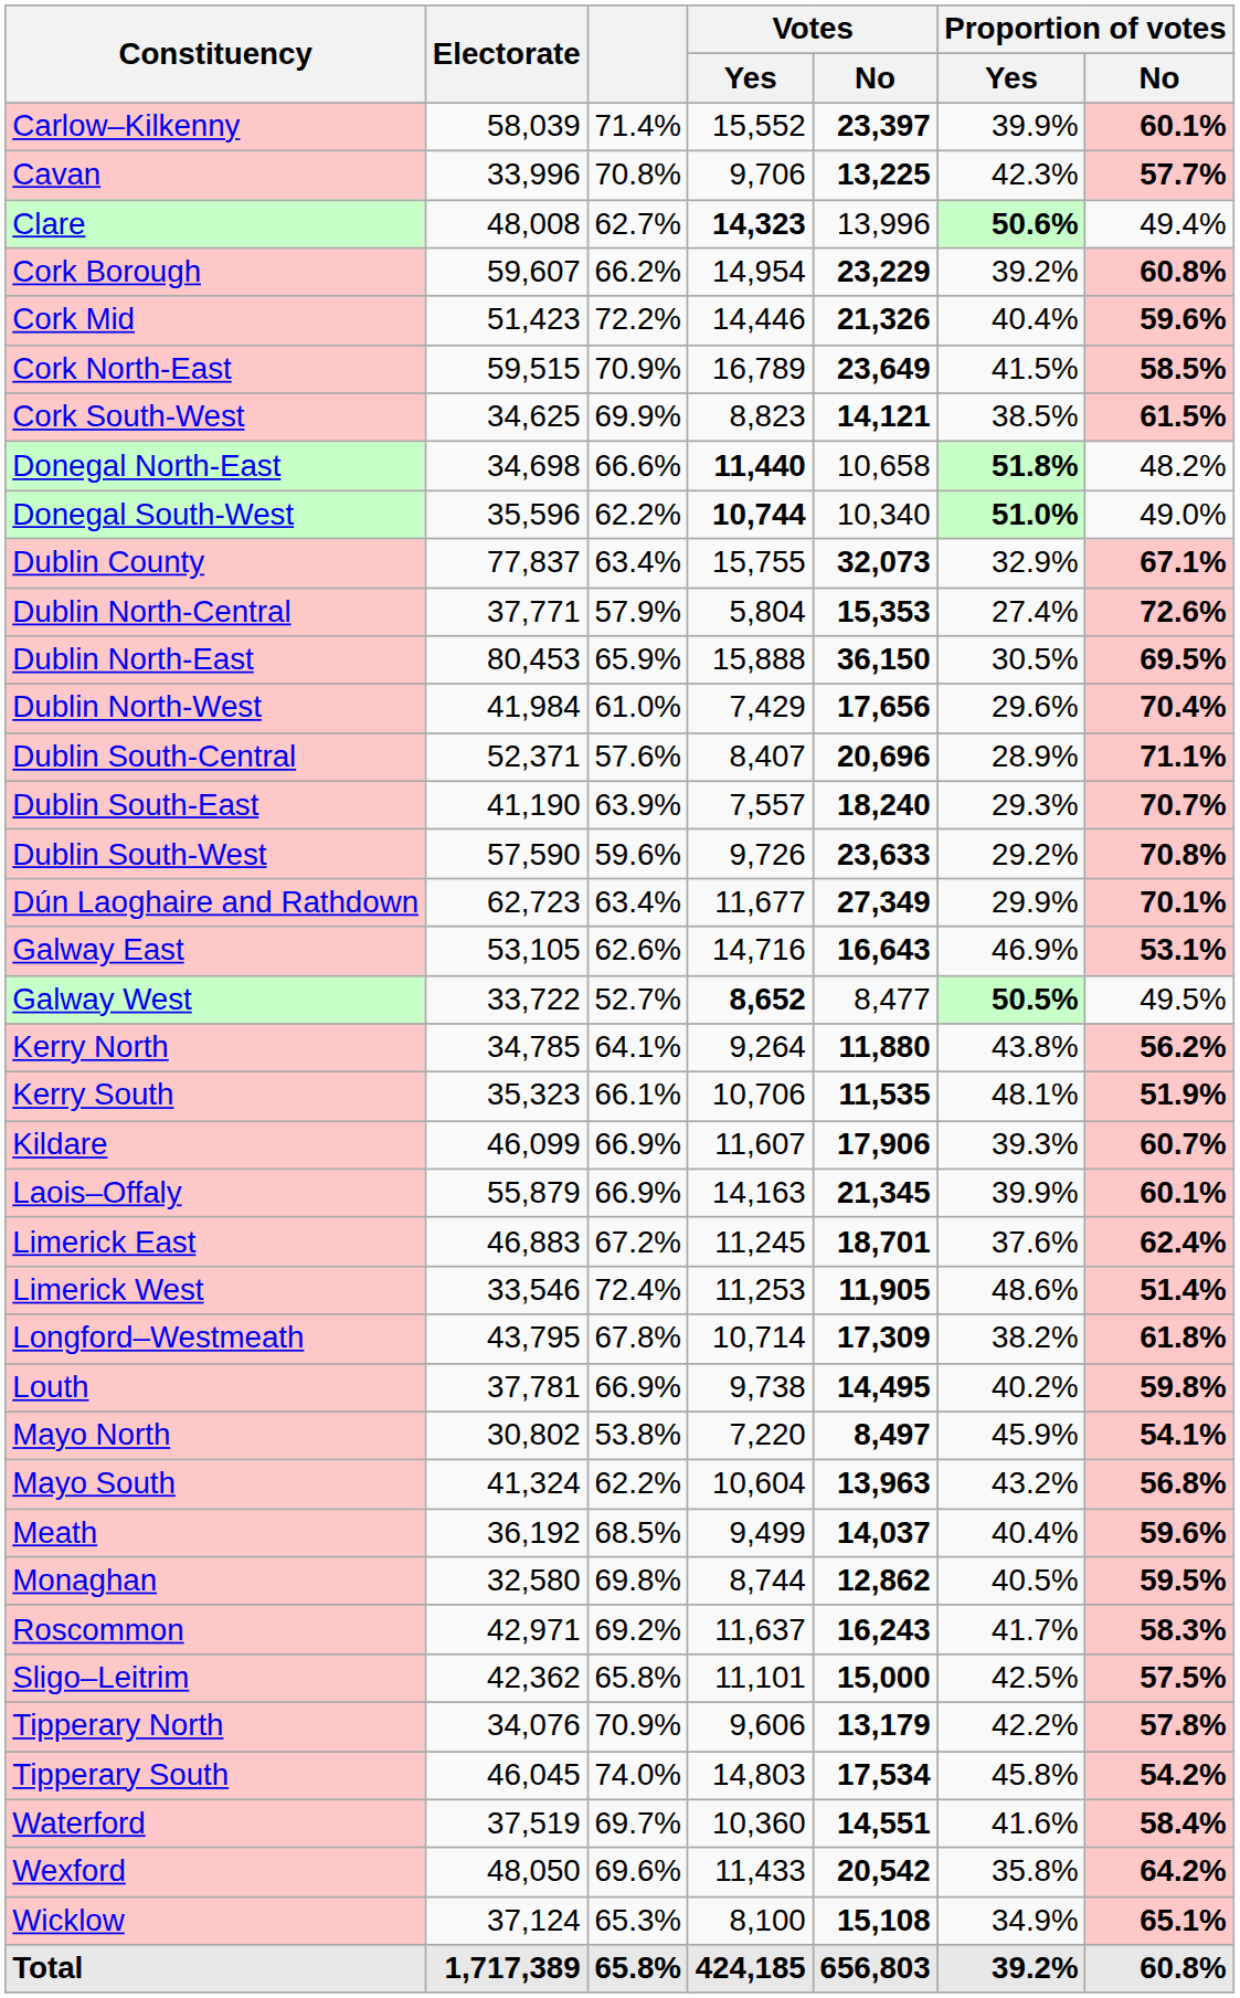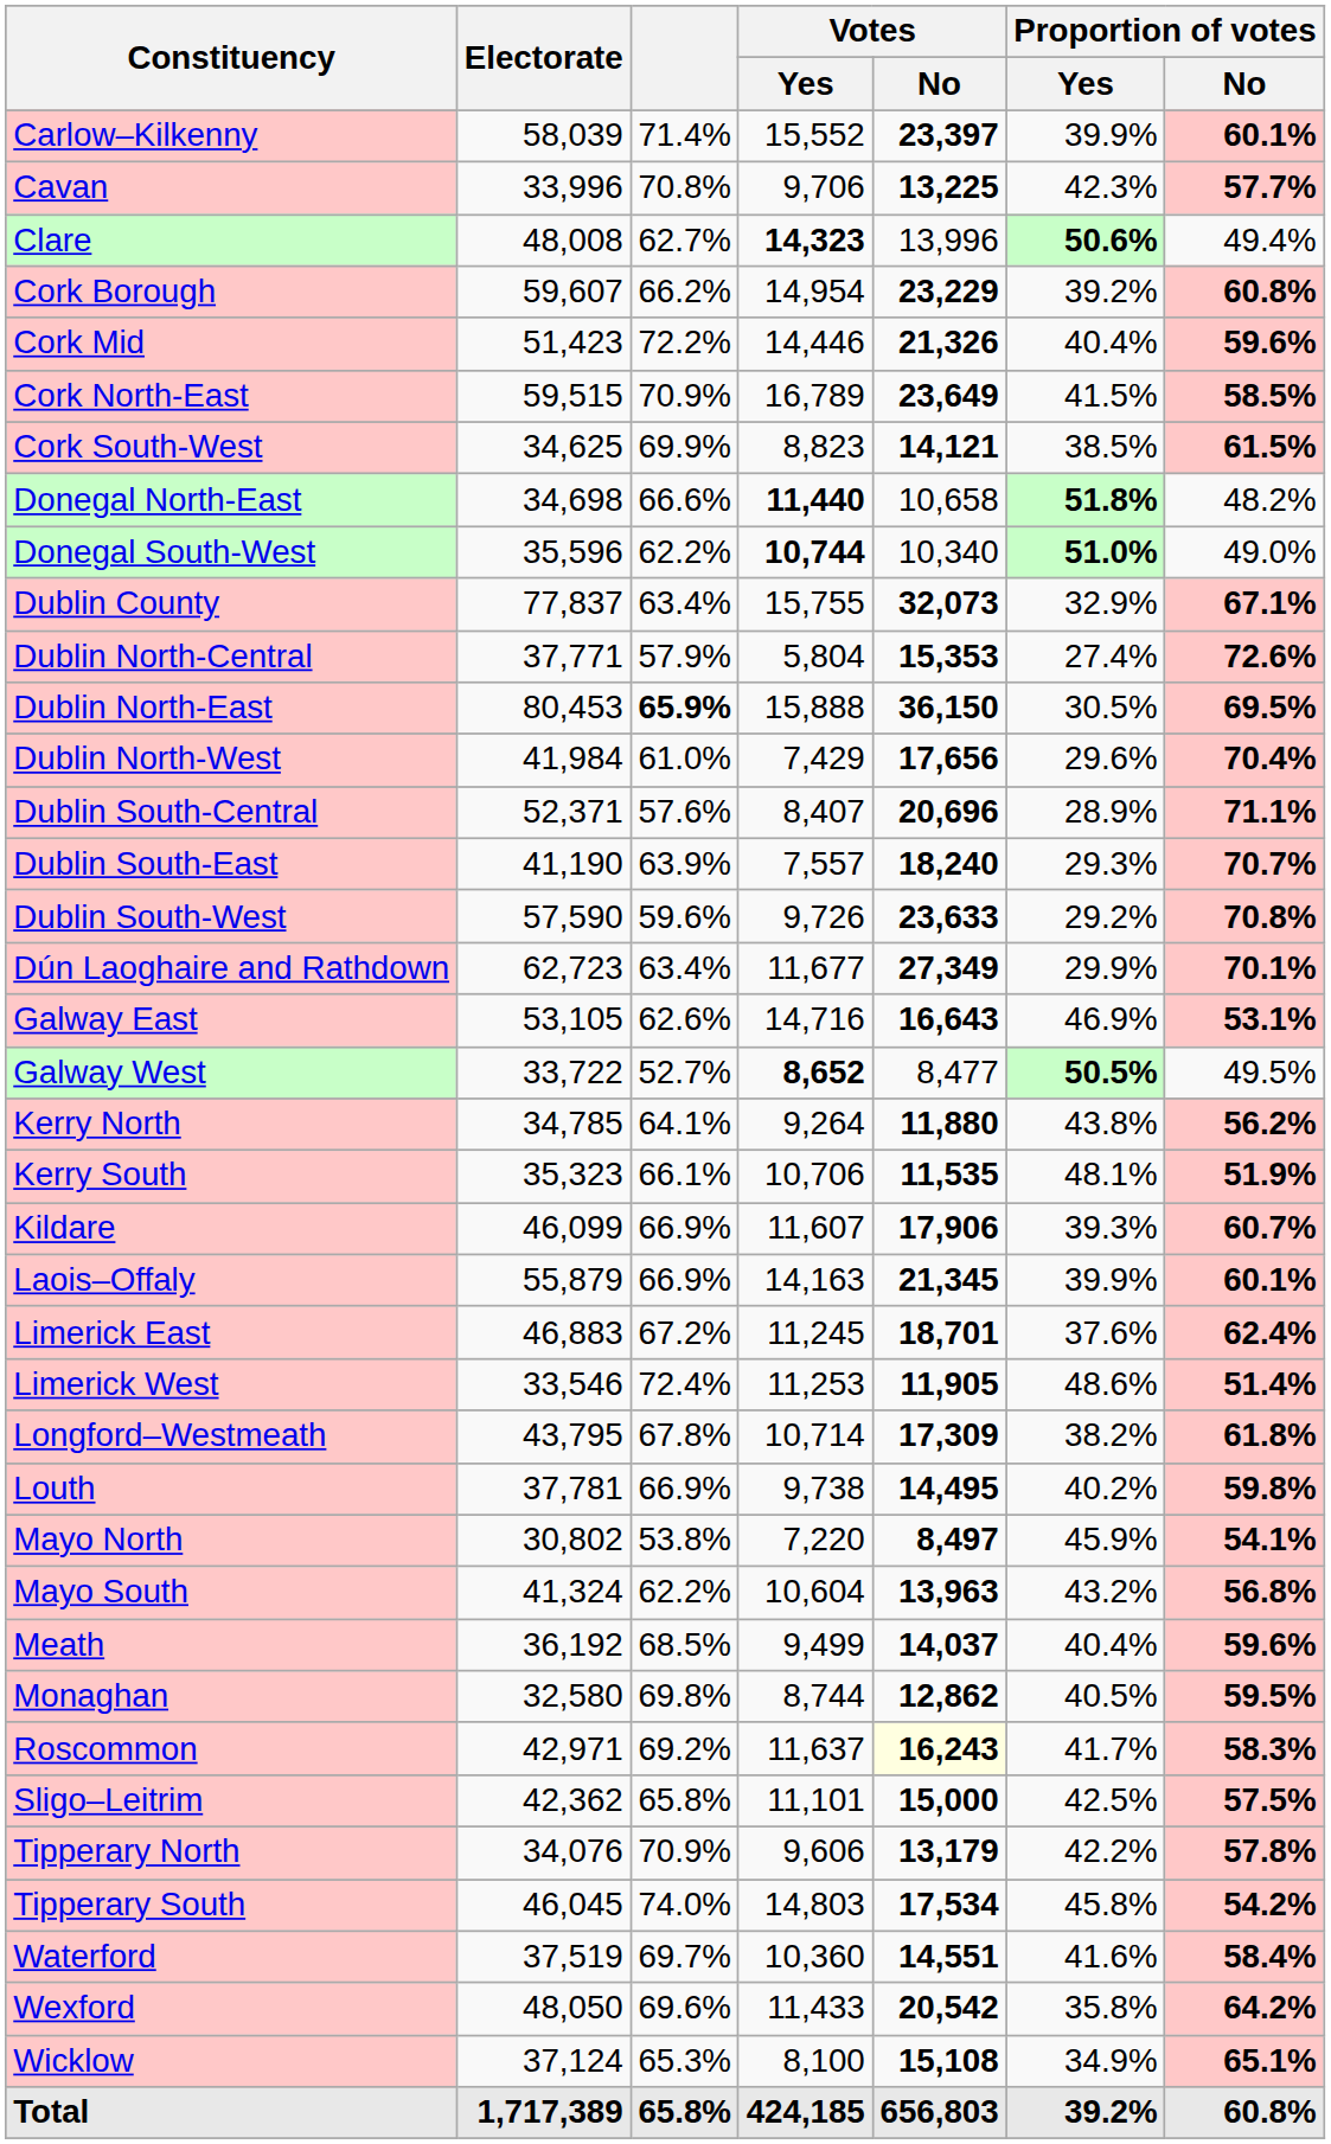Dublin North-East | column 3: normal -> bold
Roscommon | Votes / No: no background -> lightyellow background
